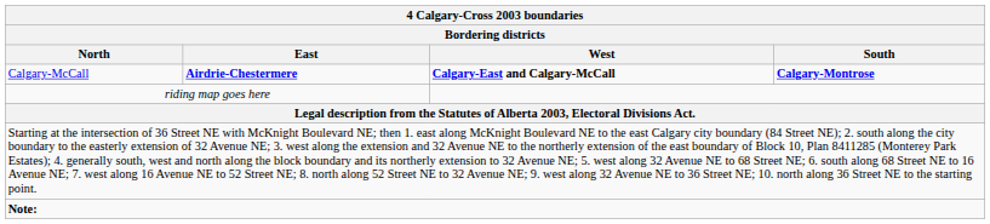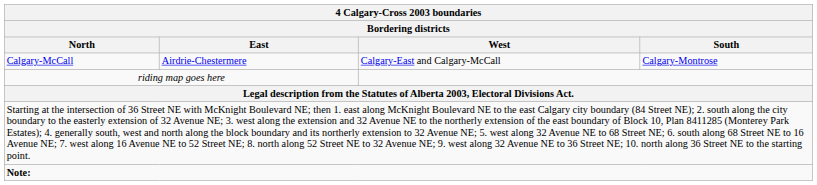Calgary-McCall | East: bold -> normal
Calgary-McCall | West: bold -> normal
Calgary-McCall | South: bold -> normal
